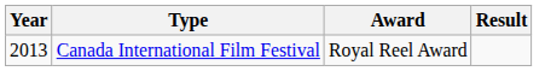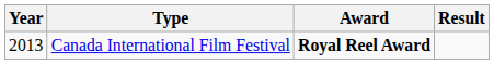Canada International Film Festival | Award: normal -> bold
